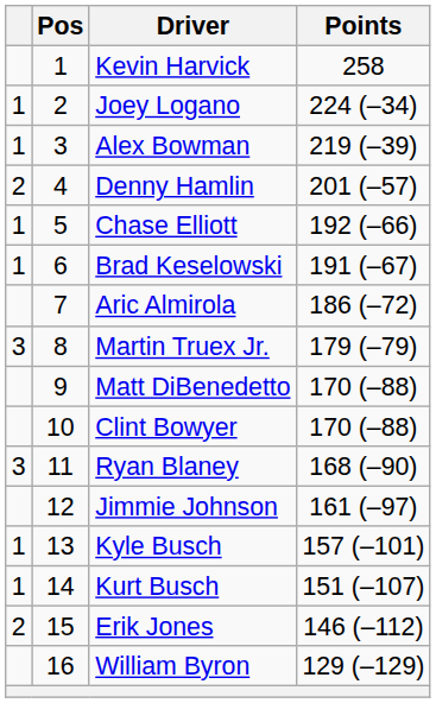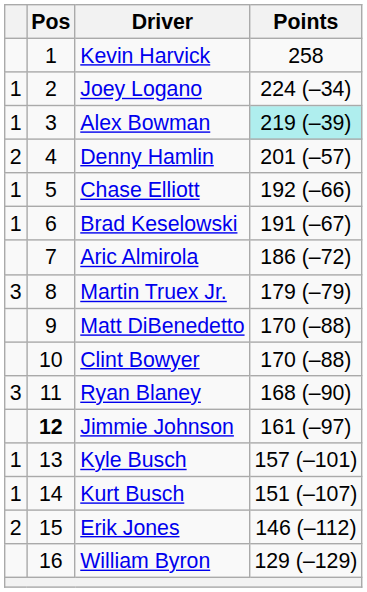Alex Bowman | Points: no background -> paleturquoise background
Jimmie Johnson | Pos: normal -> bold
